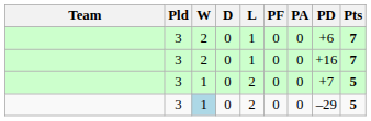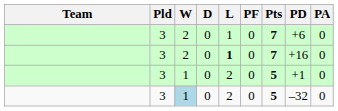columns swapped: PA <-> Pts
row 3 | L: normal -> bold
row 4 | PD: +7 -> +1
row 5 | PD: –29 -> –32
